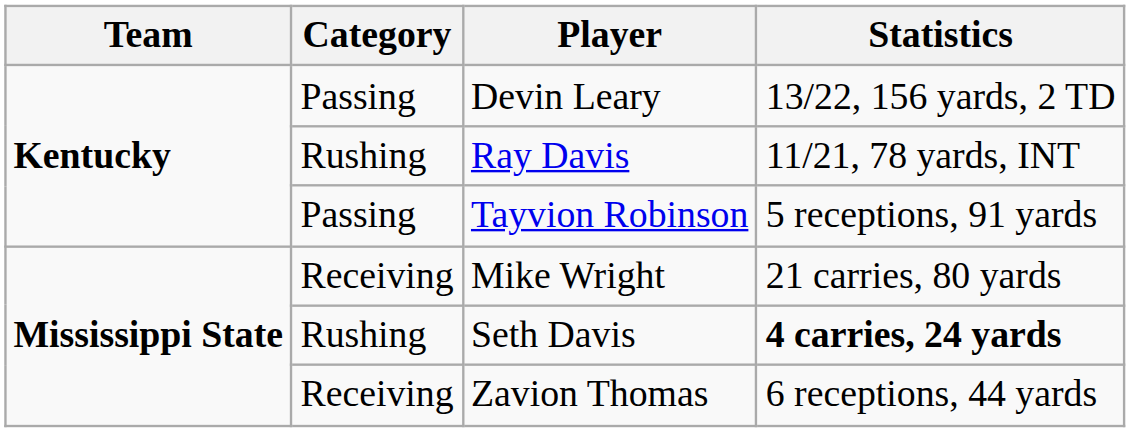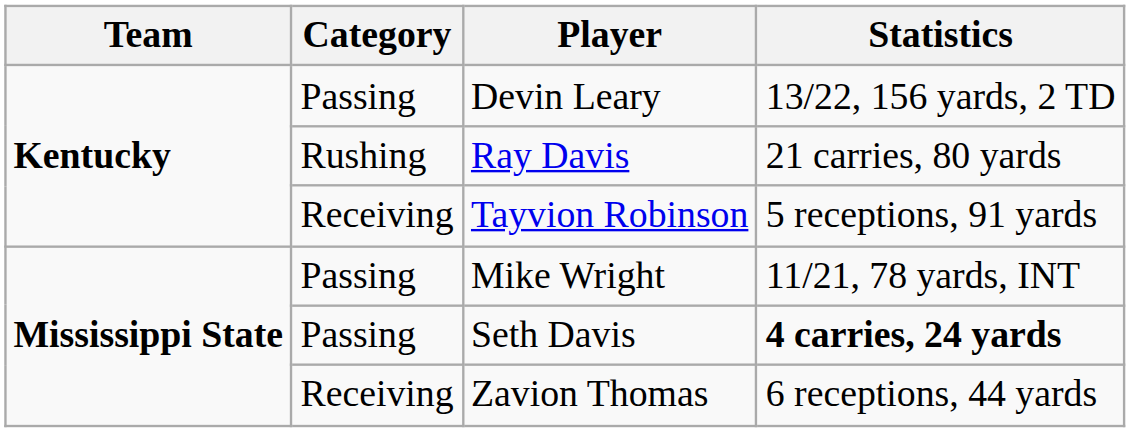Ray Davis | Statistics: 11/21, 78 yards, INT -> 21 carries, 80 yards
Tayvion Robinson | Category: Passing -> Receiving
Mike Wright | Category: Receiving -> Passing
Mike Wright | Statistics: 21 carries, 80 yards -> 11/21, 78 yards, INT
Seth Davis | Category: Rushing -> Passing
